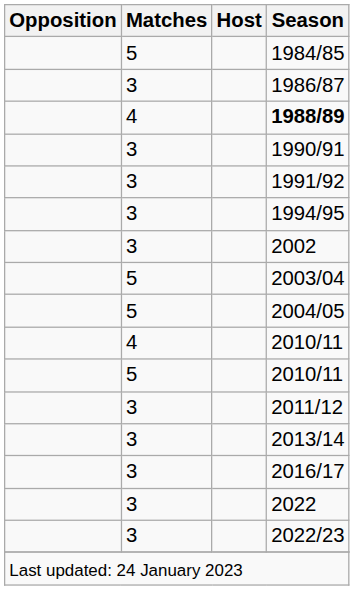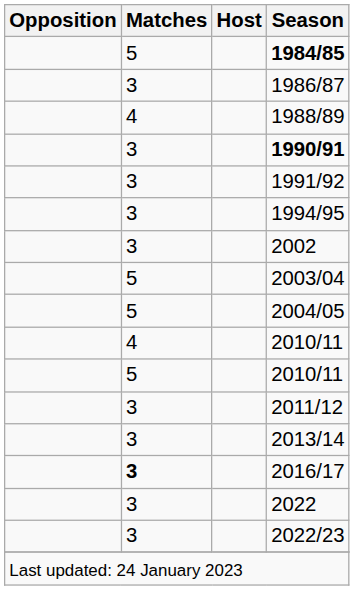1984/85 | Season: normal -> bold
1988/89 | Season: bold -> normal
1990/91 | Season: normal -> bold
2016/17 | Matches: normal -> bold
